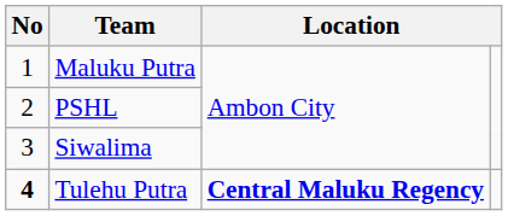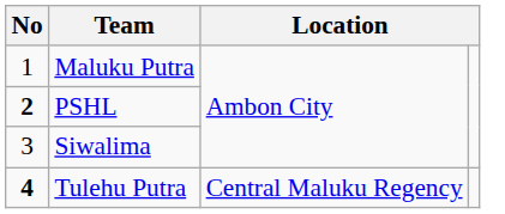PSHL | No: normal -> bold
Tulehu Putra | column 3: bold -> normal
